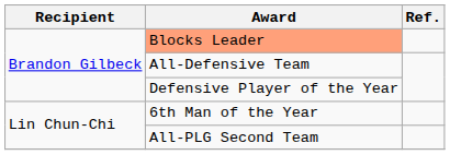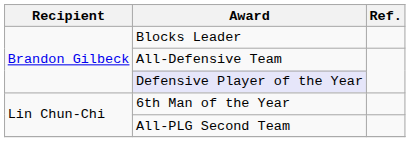Blocks Leader | Award: lightsalmon background -> no background
Defensive Player of the Year | Award: no background -> lavender background
